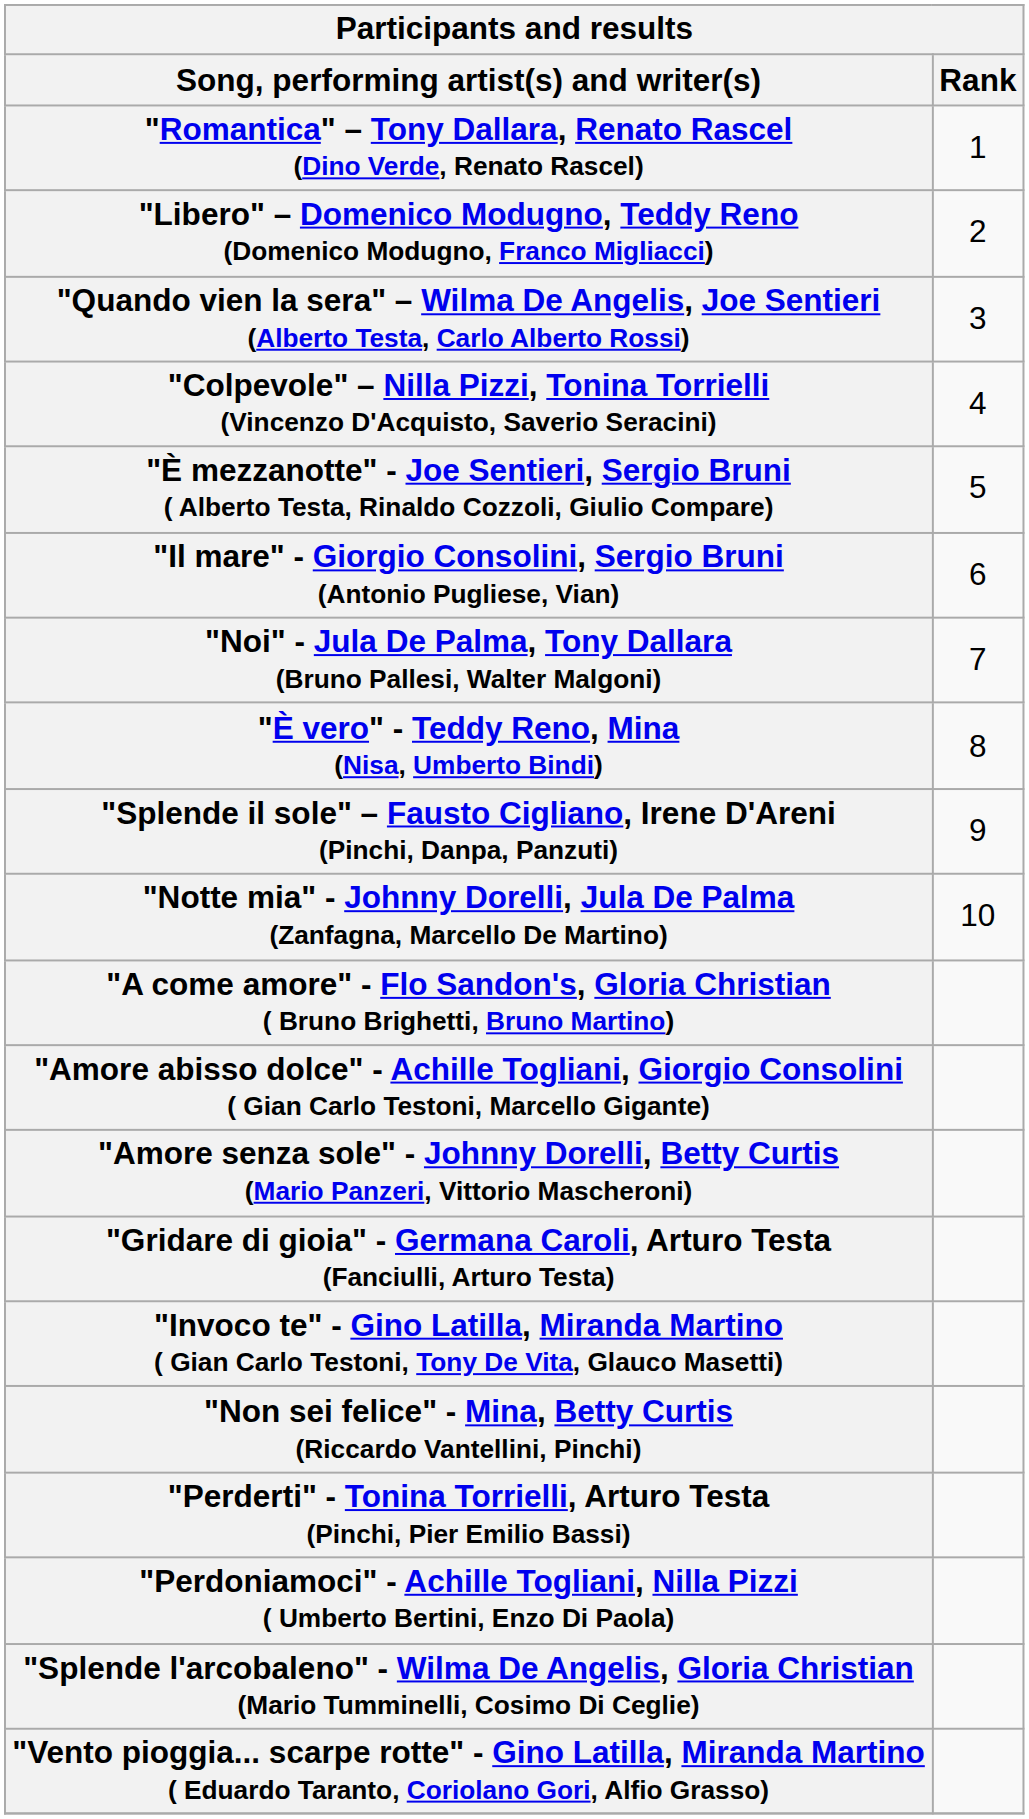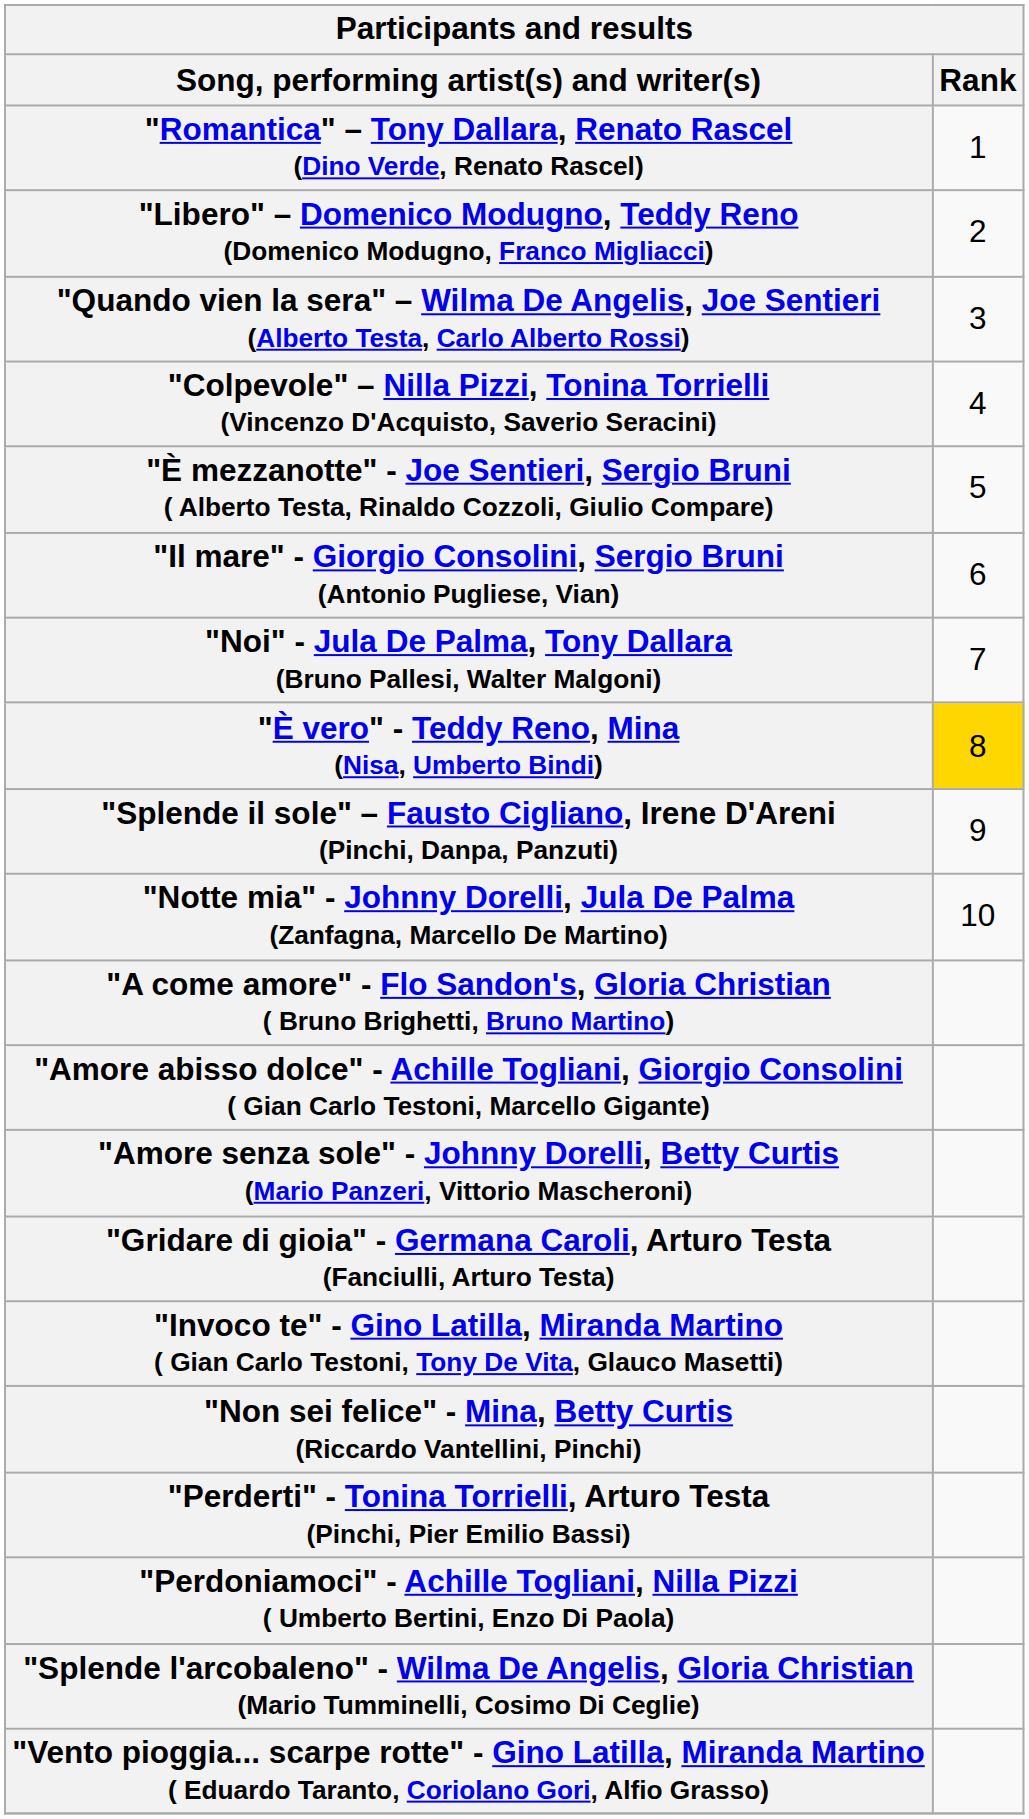"È vero" - Teddy Reno, Mina (Nisa, Umberto Bindi) | Rank: no background -> gold background
